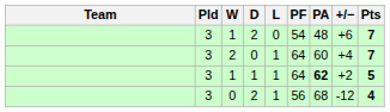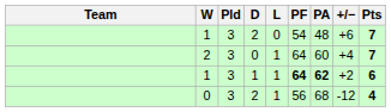columns swapped: Pld <-> W
row 4 | PF: normal -> bold
row 4 | Pts: 5 -> 6
